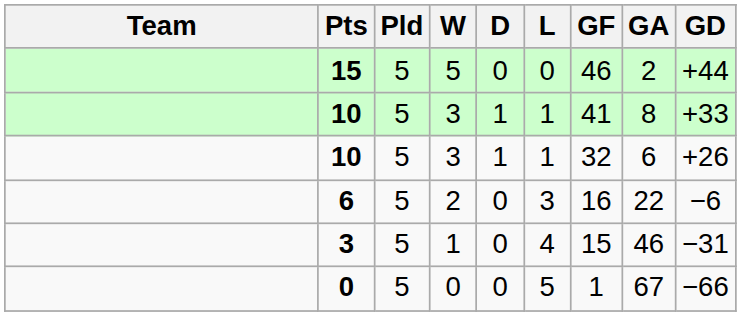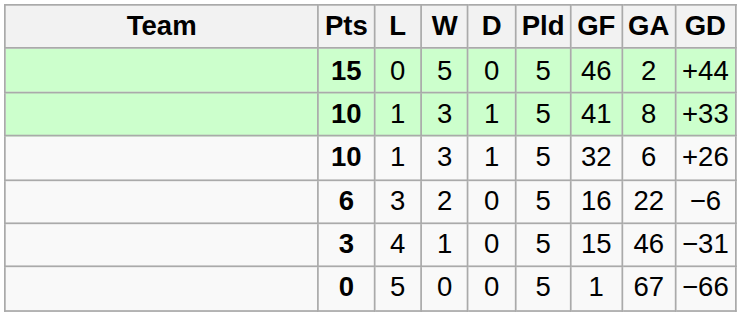columns swapped: Pld <-> L
